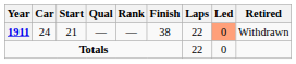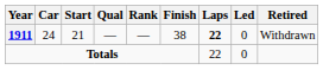1911 | Laps: normal -> bold
1911 | Led: lightsalmon background -> no background
